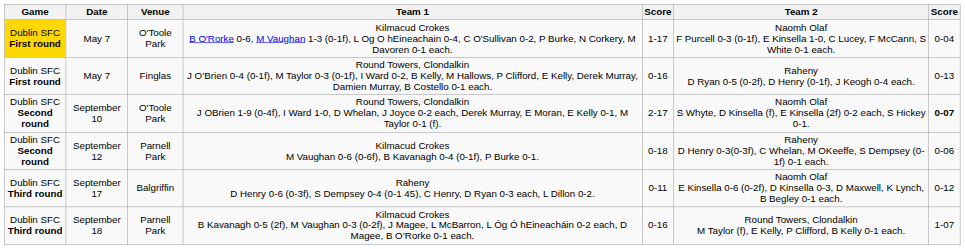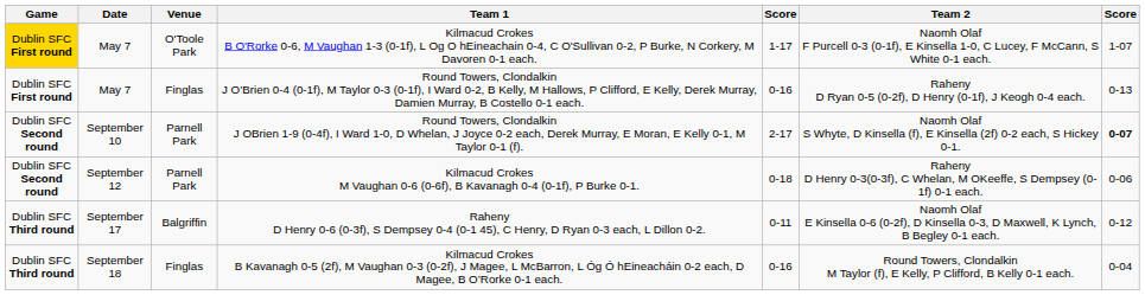row 2 | column 7: 0-04 -> 1-07
row 4 | Venue: O'Toole Park -> Parnell Park
row 7 | Venue: Parnell Park -> Finglas
row 7 | column 7: 1-07 -> 0-04
